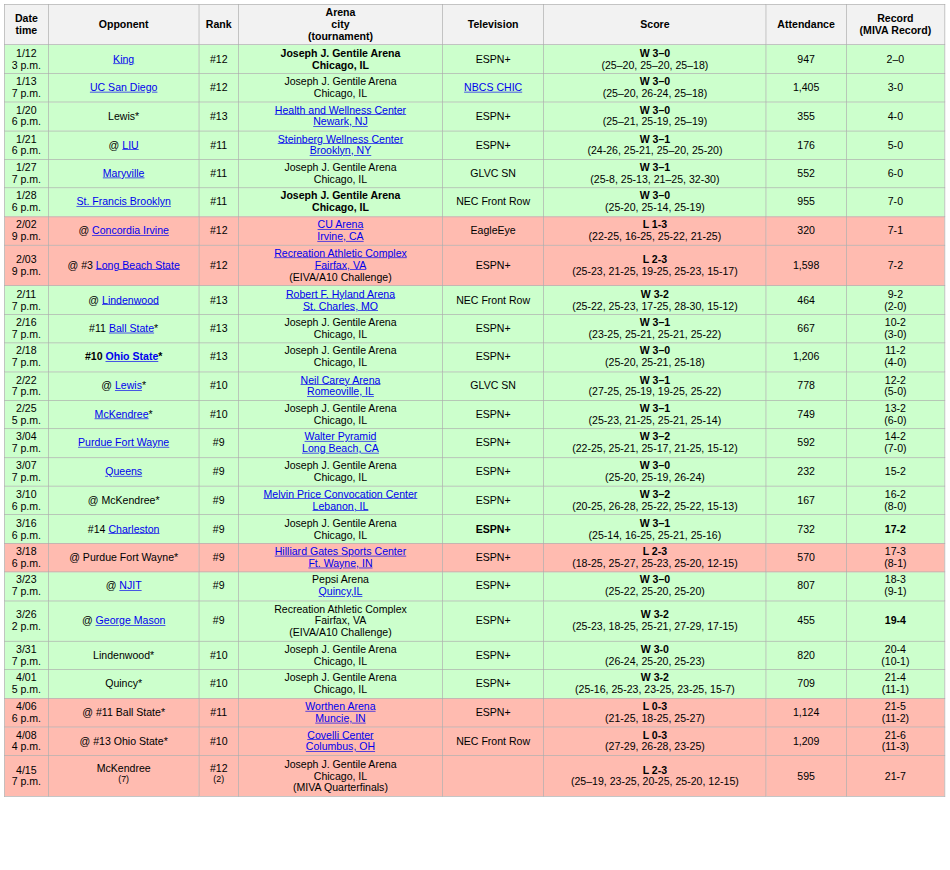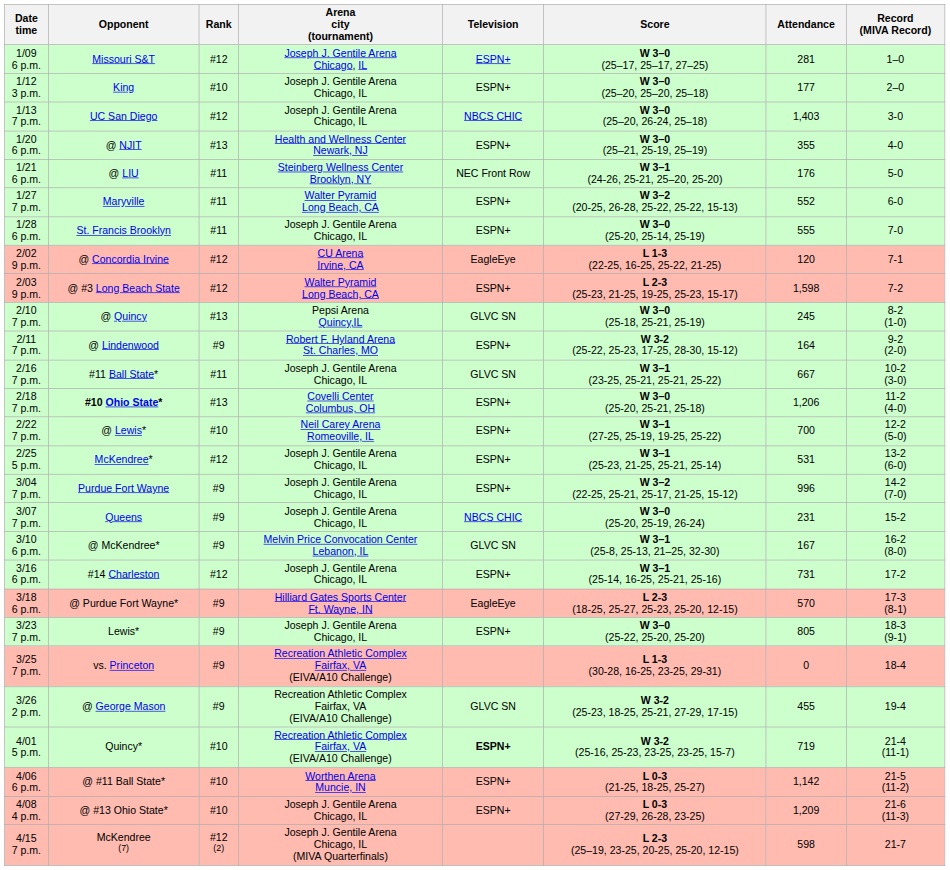+ row: 1/09 6 p.m. | Missouri S&T | #12 | Joseph J. Gentile Arena Chicago, IL | ESPN+ | W 3–0 (25–17, 25–17, 27–25) | 281 | 1–0
1/12 3 p.m. | Rank: #12 -> #10
1/12 3 p.m. | Arena city (tournament): bold -> normal
1/12 3 p.m. | Attendance: 947 -> 177
1/13 7 p.m. | Attendance: 1,405 -> 1,403
1/20 6 p.m. | Opponent: Lewis* -> @ NJIT
1/21 6 p.m. | Television: ESPN+ -> NEC Front Row
1/27 7 p.m. | Arena city (tournament): Joseph J. Gentile Arena Chicago, IL -> Walter Pyramid Long Beach, CA
1/27 7 p.m. | Television: GLVC SN -> ESPN+
1/27 7 p.m. | Score: W 3–1 (25-8, 25-13, 21–25, 32-30) -> W 3–2 (20-25, 26-28, 25-22, 25-22, 15-13)
1/28 6 p.m. | Arena city (tournament): bold -> normal
1/28 6 p.m. | Television: NEC Front Row -> ESPN+
1/28 6 p.m. | Attendance: 955 -> 555
2/02 9 p.m. | Attendance: 320 -> 120
2/03 9 p.m. | Arena city (tournament): Recreation Athletic Complex Fairfax, VA (EIVA/A10 Challenge) -> Walter Pyramid Long Beach, CA
+ row: 2/10 7 p.m. | @ Quincy | #13 | Pepsi Arena Quincy,IL | GLVC SN | W 3–0 (25-18, 25-21, 25-19) | 245 | 8-2 (1-0)
2/11 7 p.m. | Rank: #13 -> #9
2/11 7 p.m. | Television: NEC Front Row -> ESPN+
2/11 7 p.m. | Attendance: 464 -> 164
2/16 7 p.m. | Rank: #13 -> #11
2/16 7 p.m. | Television: ESPN+ -> GLVC SN
2/18 7 p.m. | Arena city (tournament): Joseph J. Gentile Arena Chicago, IL -> Covelli Center Columbus, OH
2/22 7 p.m. | Television: GLVC SN -> ESPN+
2/22 7 p.m. | Attendance: 778 -> 700
2/25 5 p.m. | Rank: #10 -> #12
2/25 5 p.m. | Attendance: 749 -> 531
3/04 7 p.m. | Arena city (tournament): Walter Pyramid Long Beach, CA -> Joseph J. Gentile Arena Chicago, IL
3/04 7 p.m. | Attendance: 592 -> 996
3/07 7 p.m. | Television: ESPN+ -> NBCS CHIC
3/07 7 p.m. | Attendance: 232 -> 231
3/10 6 p.m. | Television: ESPN+ -> GLVC SN
3/10 6 p.m. | Score: W 3–2 (20-25, 26-28, 25-22, 25-22, 15-13) -> W 3–1 (25-8, 25-13, 21–25, 32-30)
3/16 6 p.m. | Rank: #9 -> #12
3/16 6 p.m. | Television: bold -> normal
3/16 6 p.m. | Attendance: 732 -> 731
3/16 6 p.m. | Record (MIVA Record): bold -> normal
3/18 6 p.m. | Television: ESPN+ -> EagleEye
3/23 7 p.m. | Opponent: @ NJIT -> Lewis*
3/23 7 p.m. | Arena city (tournament): Pepsi Arena Quincy,IL -> Joseph J. Gentile Arena Chicago, IL
3/23 7 p.m. | Attendance: 807 -> 805
+ row: 3/25 7 p.m. | vs. Princeton | #9 | Recreation Athletic Complex Fairfax, VA (EIVA/A10 Challenge) | L 1-3 (30-28, 16-25, 23-25, 29-31) | 0 | 18-4
3/26 2 p.m. | Television: ESPN+ -> GLVC SN
3/26 2 p.m. | Record (MIVA Record): bold -> normal
- row: 3/31 7 p.m. | Lindenwood* | #10 | Joseph J. Gentile Arena Chicago, IL | ESPN+ | W 3-0 (26-24, 25-20, 25-23) | 820 | 20-4 (10-1)
4/01 5 p.m. | Arena city (tournament): Joseph J. Gentile Arena Chicago, IL -> Recreation Athletic Complex Fairfax, VA (EIVA/A10 Challenge)
4/01 5 p.m. | Television: normal -> bold
4/01 5 p.m. | Attendance: 709 -> 719
4/06 6 p.m. | Rank: #11 -> #10
4/06 6 p.m. | Attendance: 1,124 -> 1,142
4/08 4 p.m. | Arena city (tournament): Covelli Center Columbus, OH -> Joseph J. Gentile Arena Chicago, IL
4/08 4 p.m. | Television: NEC Front Row -> ESPN+
4/15 7 p.m. | Attendance: 595 -> 598
